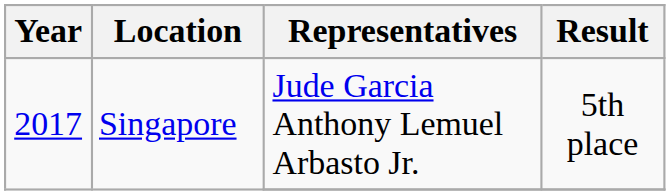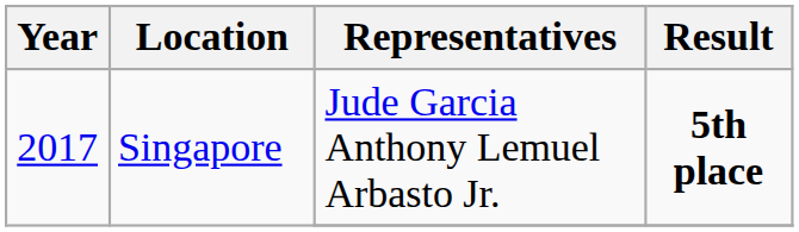Singapore / Jude Garcia Anthony Lemuel Arbasto Jr. | Result: normal -> bold
